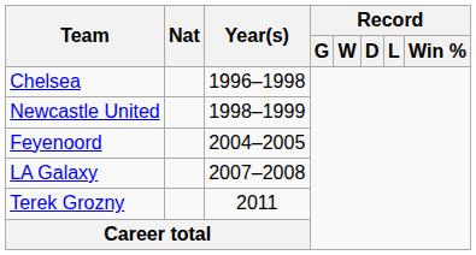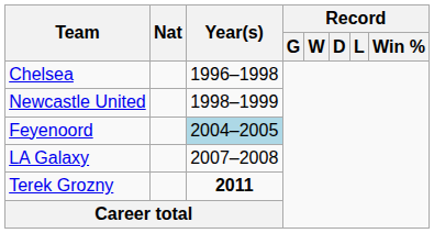Feyenoord | Year(s): no background -> lightblue background
Terek Grozny | Year(s): normal -> bold
